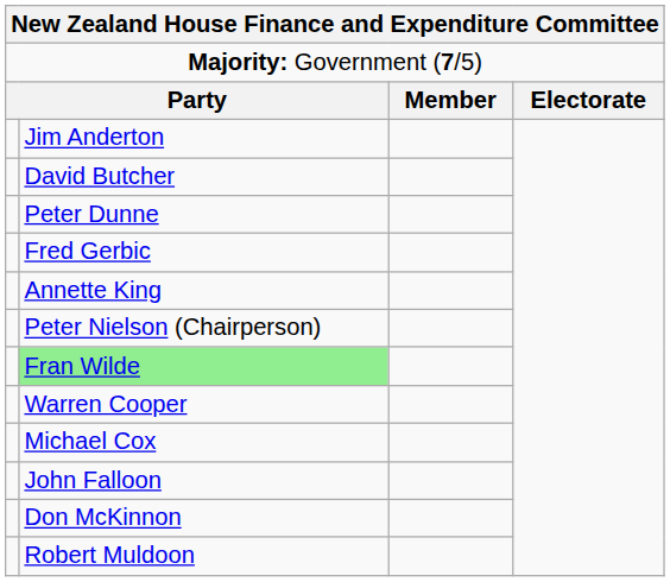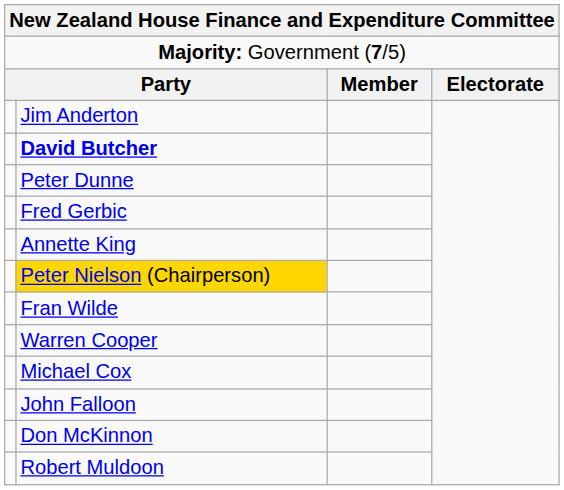David Butcher | column 2: normal -> bold
Peter Nielson (Chairperson) | column 2: no background -> gold background
Fran Wilde | column 2: lightgreen background -> no background
